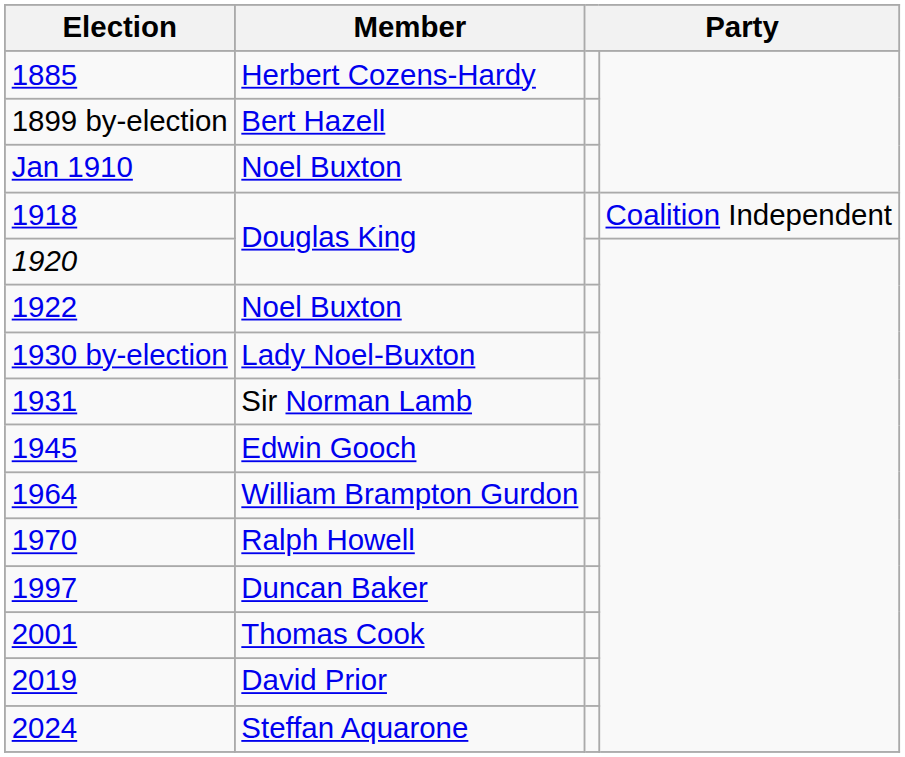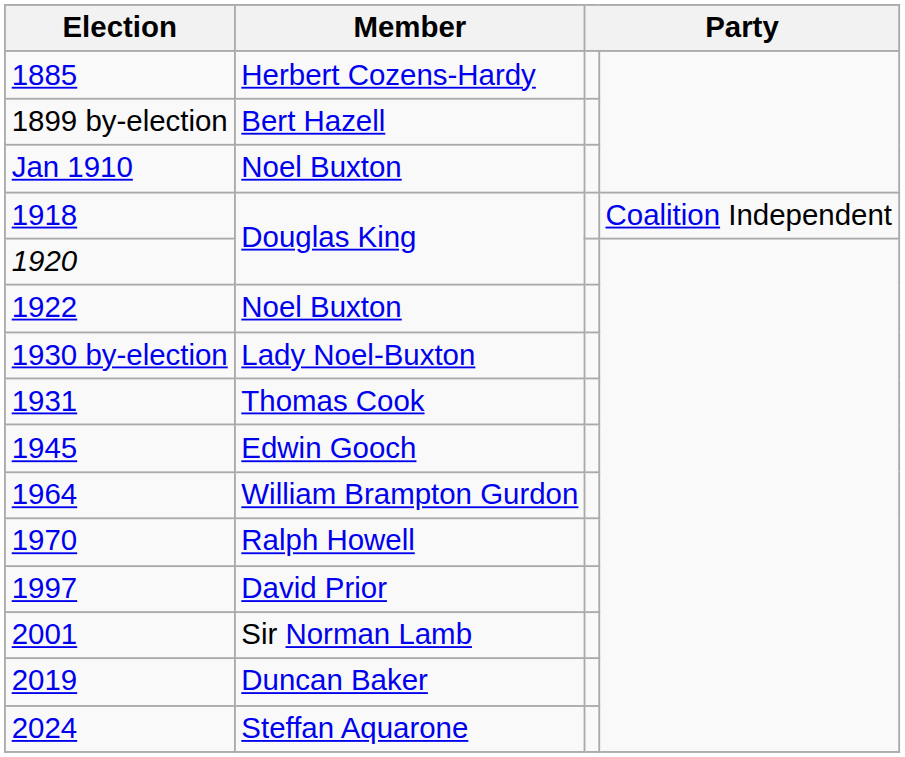1931 | Member: Sir Norman Lamb -> Thomas Cook
1997 | Member: Duncan Baker -> David Prior
2001 | Member: Thomas Cook -> Sir Norman Lamb
2019 | Member: David Prior -> Duncan Baker
